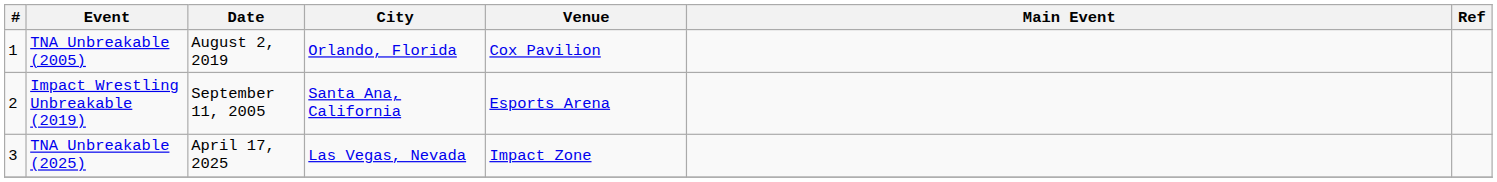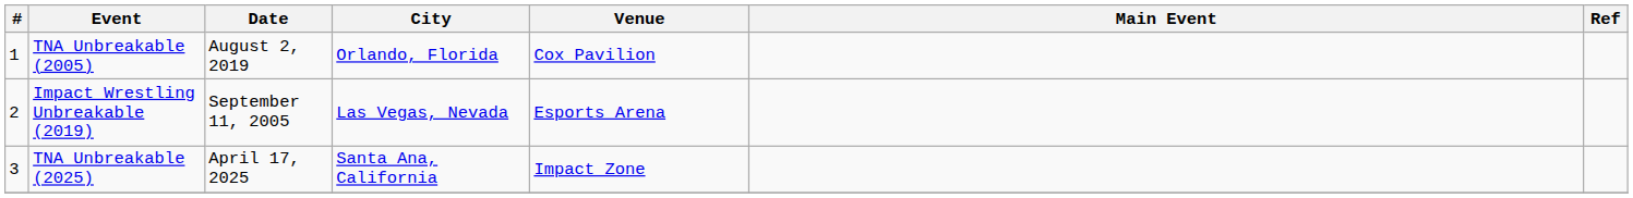Impact Wrestling Unbreakable (2019) | City: Santa Ana, California -> Las Vegas, Nevada
TNA Unbreakable (2025) | City: Las Vegas, Nevada -> Santa Ana, California
